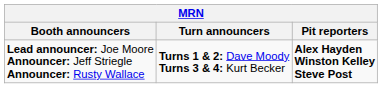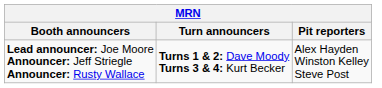row 3 | Pit reporters: bold -> normal
